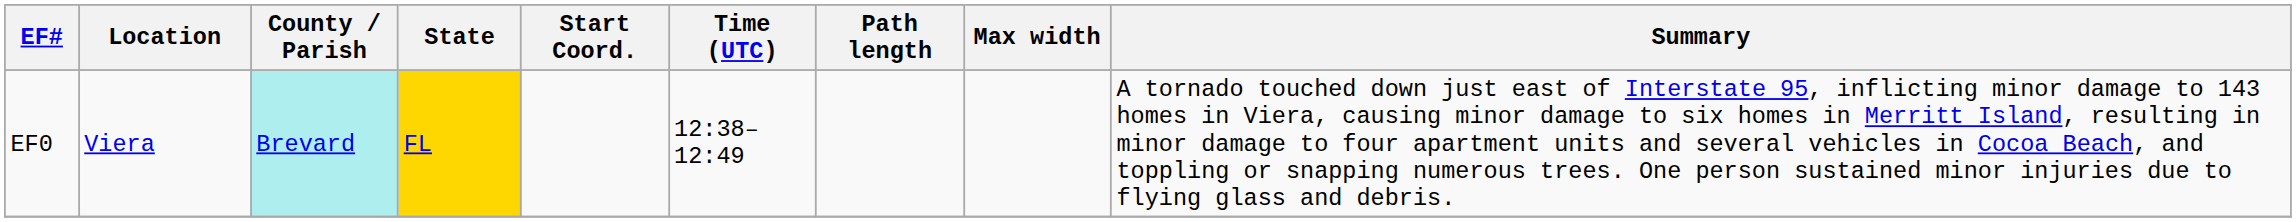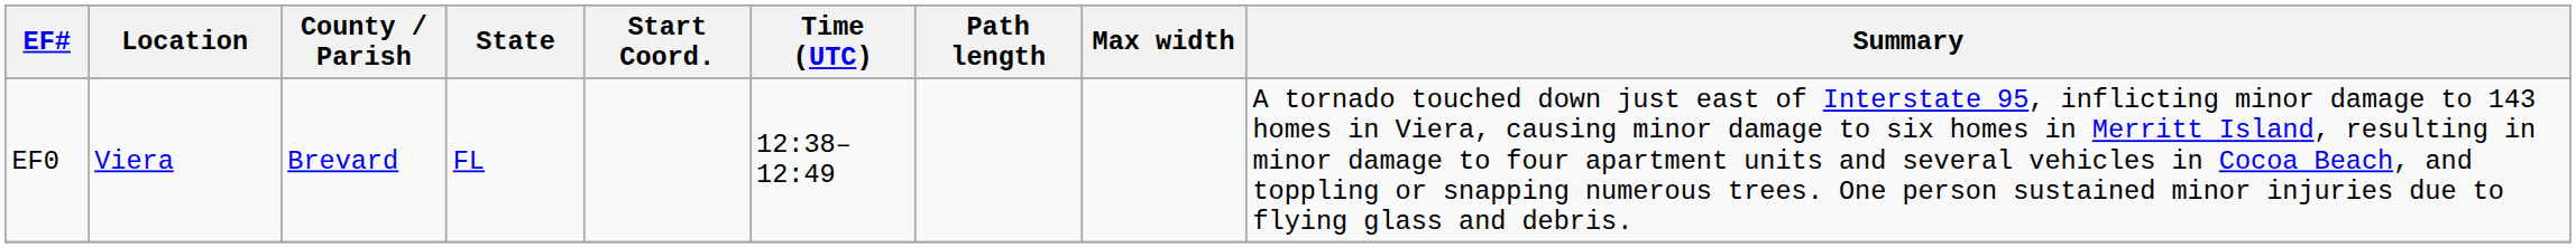EF0 | County / Parish: paleturquoise background -> no background
EF0 | State: gold background -> no background
